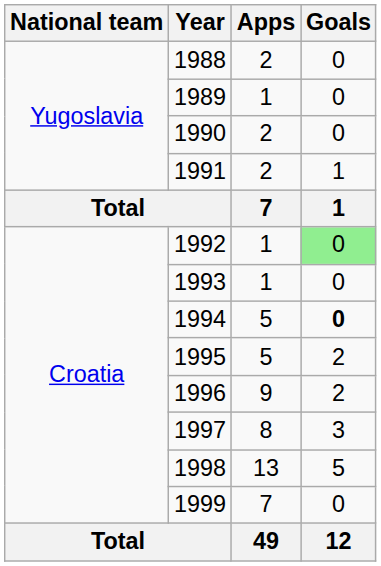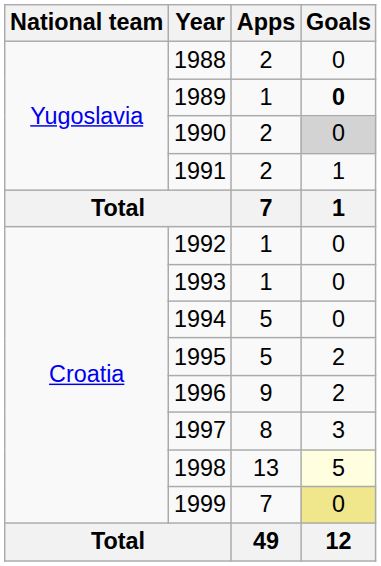1989 | Goals: normal -> bold
1990 | Goals: no background -> lightgrey background
1992 | Goals: lightgreen background -> no background
1994 | Goals: bold -> normal
1998 | Goals: no background -> lightyellow background
1999 | Goals: no background -> khaki background
